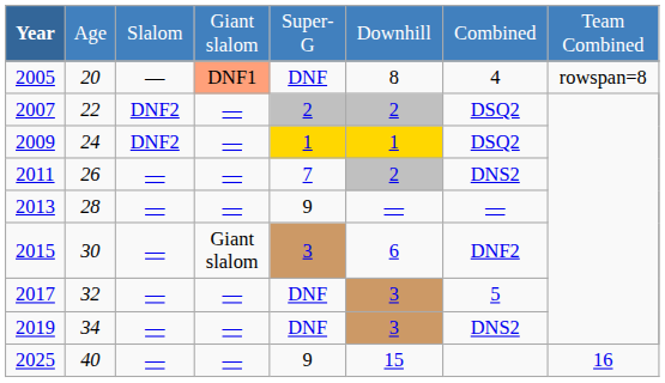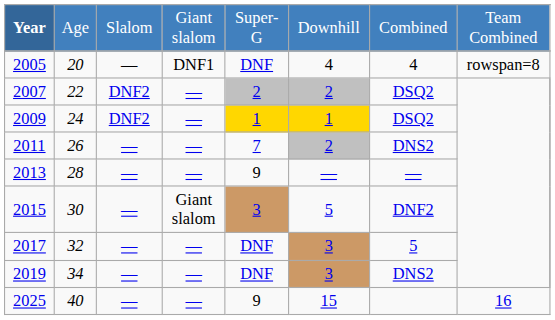2005 | column 4: lightsalmon background -> no background
2005 | column 6: 8 -> 4
2015 | column 6: 6 -> 5
